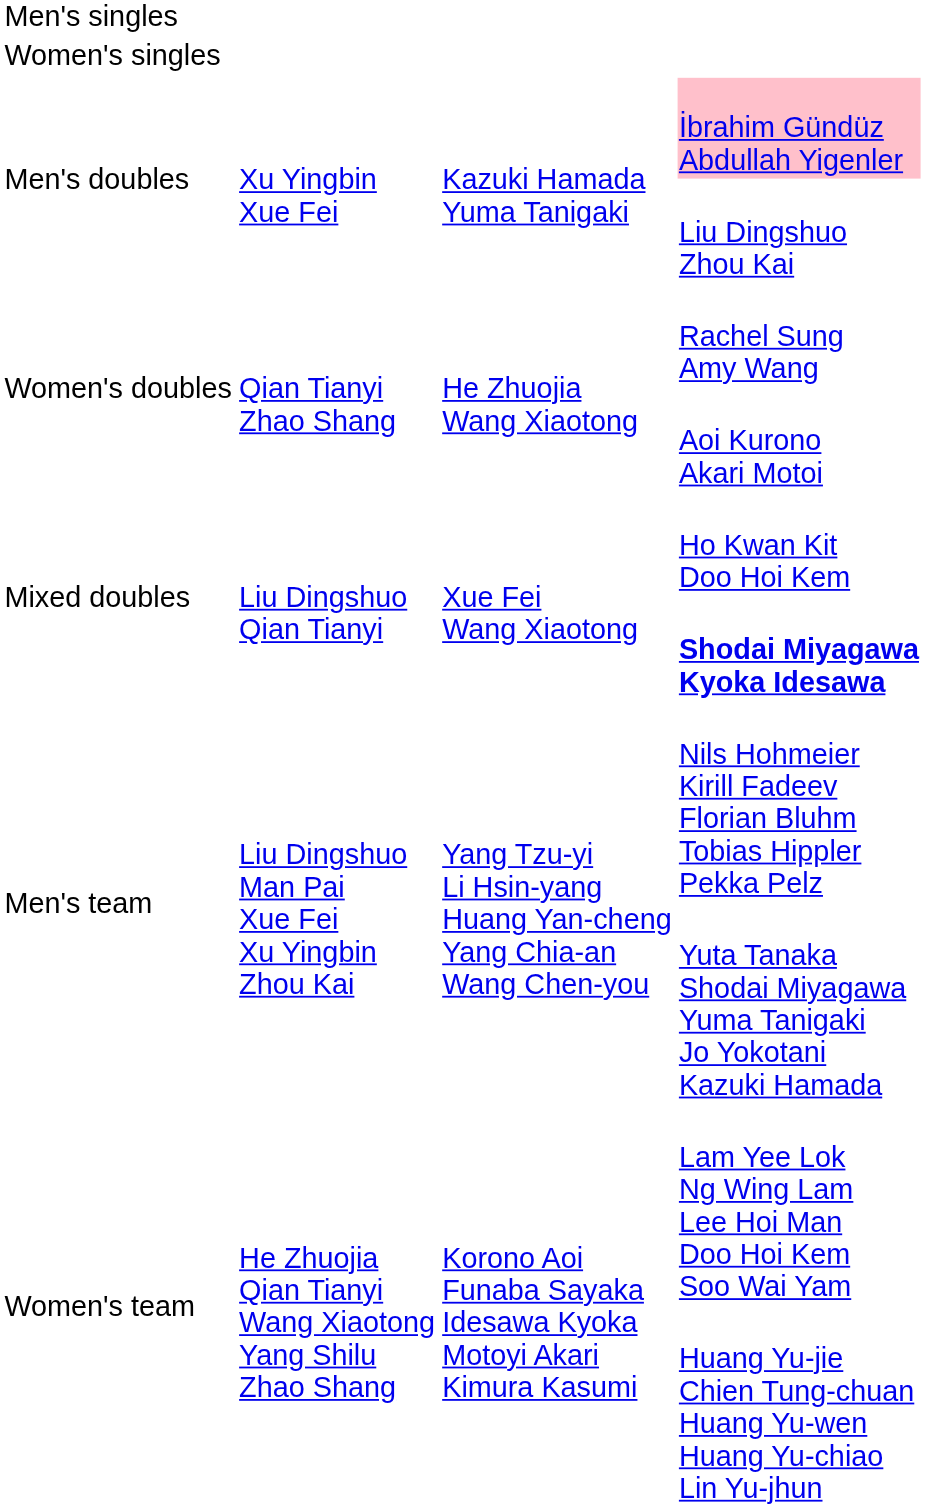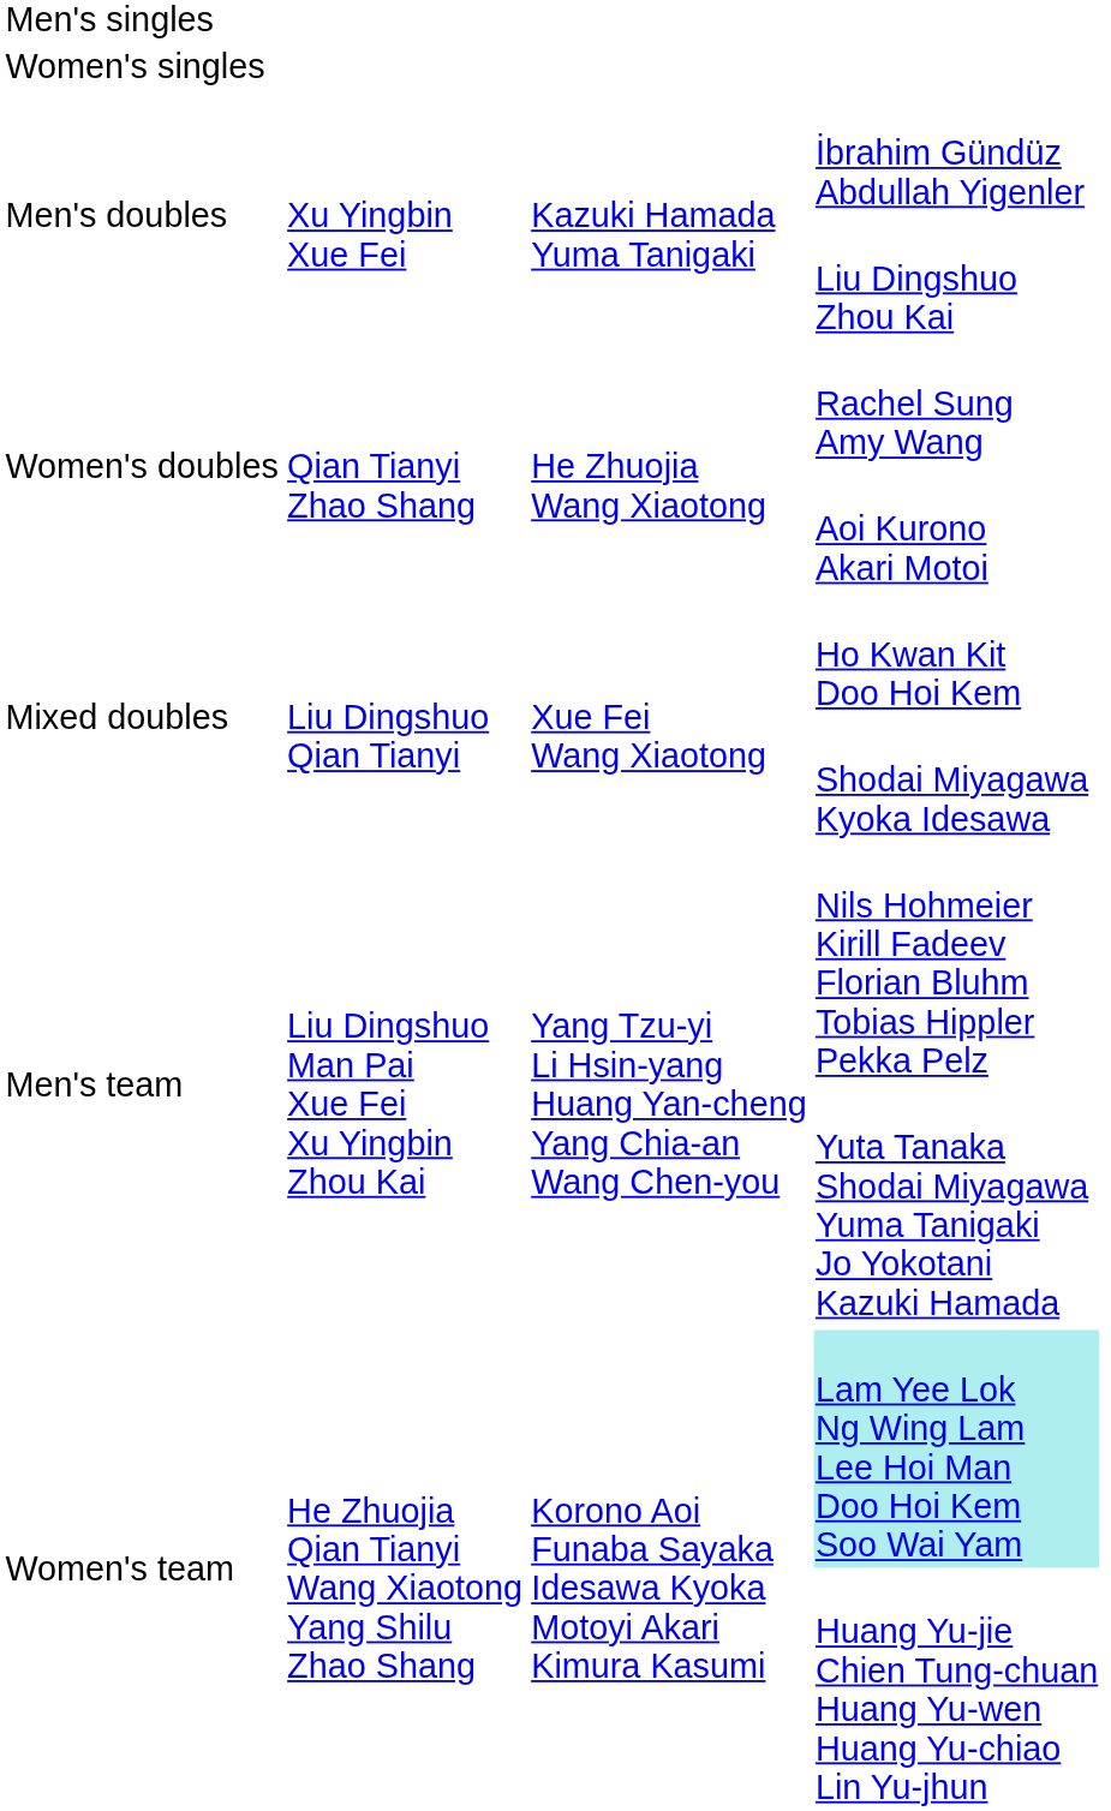İbrahim Gündüz Abdullah Yigenler | column 4: pink background -> no background
Shodai Miyagawa Kyoka Idesawa | column 4: bold -> normal
Lam Yee Lok Ng Wing Lam Lee Hoi Man Doo Hoi Kem Soo Wai Yam | column 4: no background -> paleturquoise background
